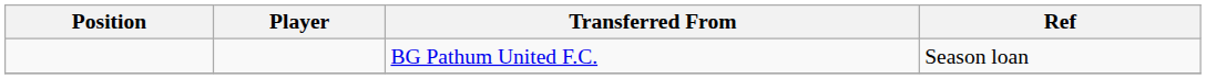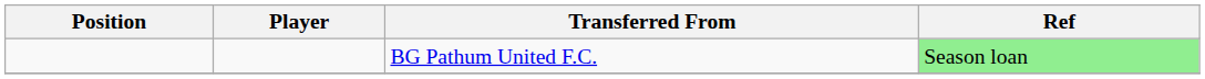BG Pathum United F.C. | Ref: no background -> lightgreen background
